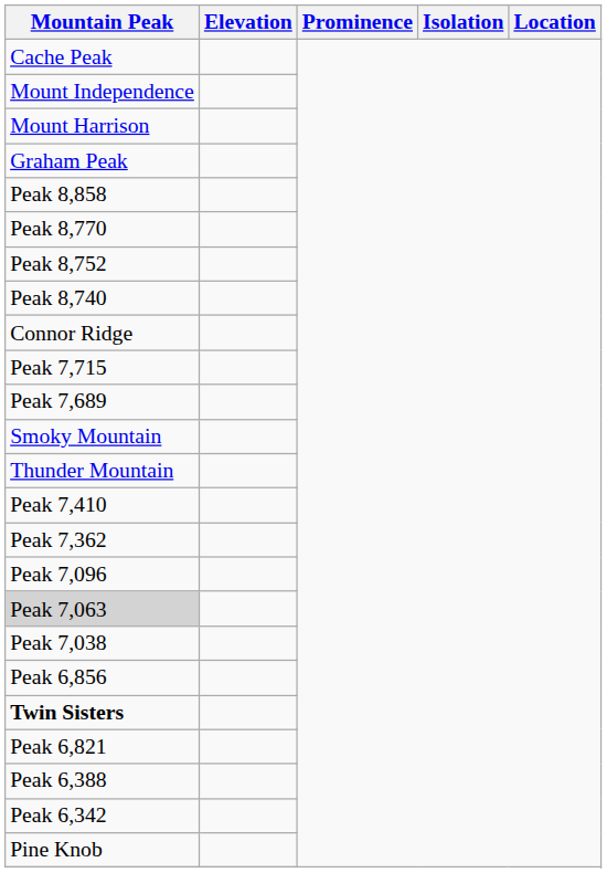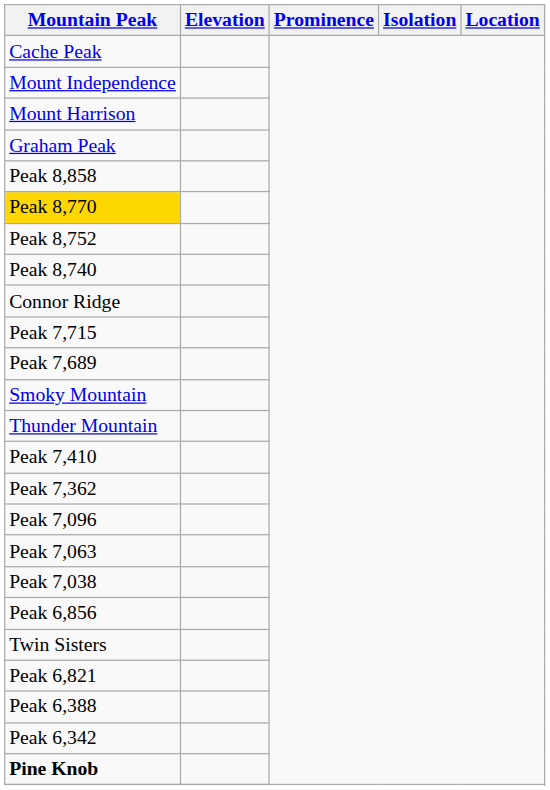Peak 8,770 | Mountain Peak: no background -> gold background
Peak 7,063 | Mountain Peak: lightgrey background -> no background
Twin Sisters | Mountain Peak: bold -> normal
Pine Knob | Mountain Peak: normal -> bold
